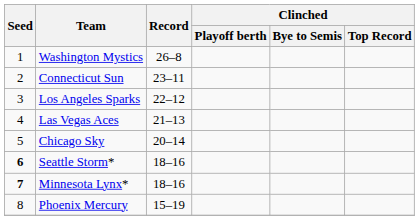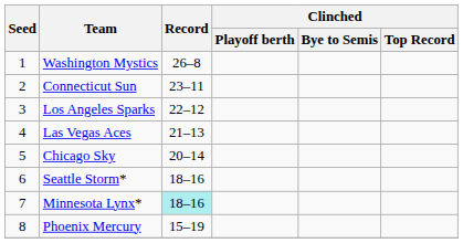Seattle Storm* | Seed: bold -> normal
Minnesota Lynx* | Seed: bold -> normal
Minnesota Lynx* | Record: no background -> paleturquoise background
